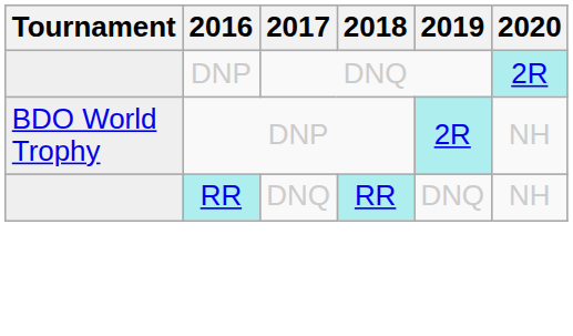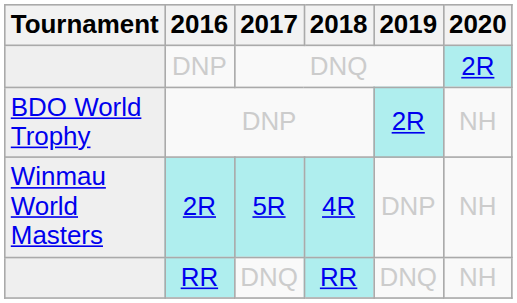+ row: Winmau World Masters | 2R | 5R | 4R | DNP | NH
